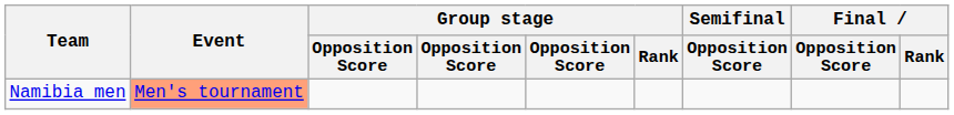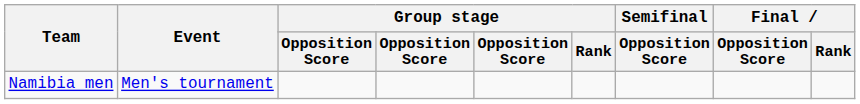Namibia men | Event: lightsalmon background -> no background
